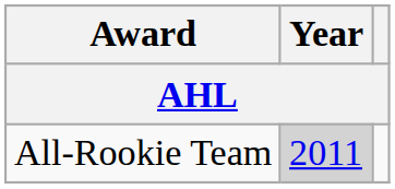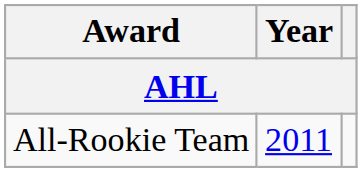row 3 | Year: lightgrey background -> no background
